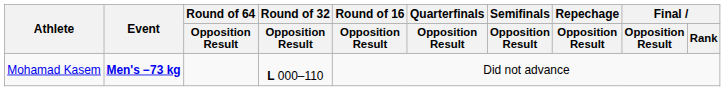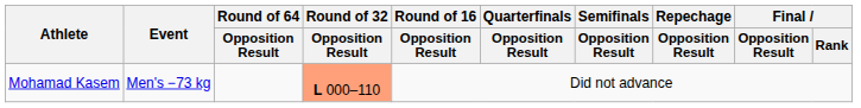Mohamad Kasem | Event: bold -> normal
Mohamad Kasem | Round of 32 / Opposition Result: no background -> lightsalmon background
